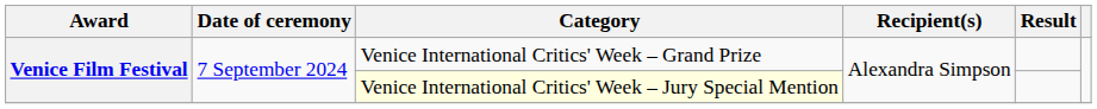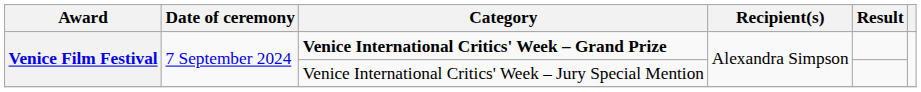Venice International Critics' Week – Grand Prize | Category: normal -> bold
Venice International Critics' Week – Jury Special Mention | Category: lightyellow background -> no background
